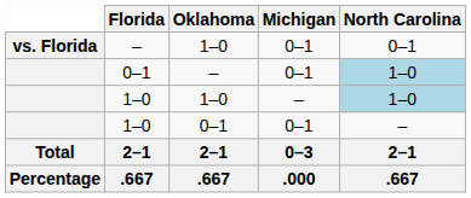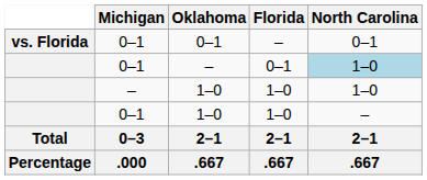columns swapped: Florida <-> Michigan
row 2 | Oklahoma: 1–0 -> 0–1
row 4 | North Carolina: lightblue background -> no background
row 5 | Oklahoma: 0–1 -> 1–0
